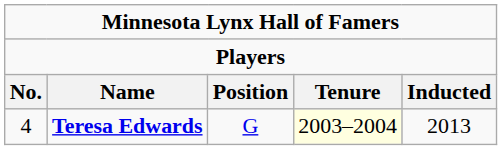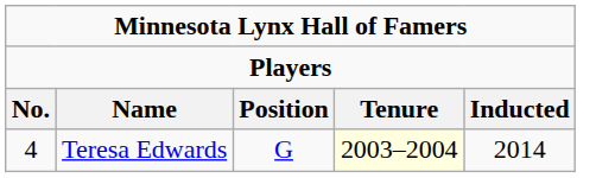4 | column 2: bold -> normal
4 | column 5: 2013 -> 2014
